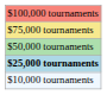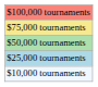row 4 | column 1: bold -> normal
